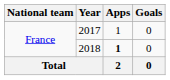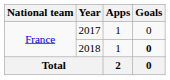2018 | Apps: bold -> normal
2018 | Goals: normal -> bold
